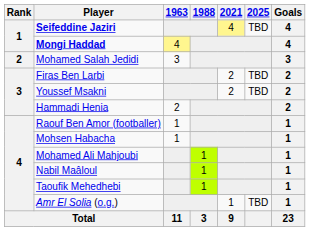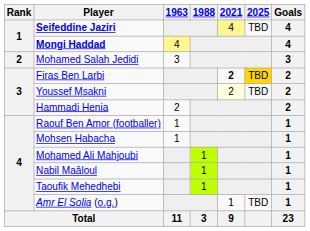Firas Ben Larbi | 2021: normal -> bold
Firas Ben Larbi | 2025: no background -> gold background
Youssef Msakni | 2021: no background -> lightyellow background
